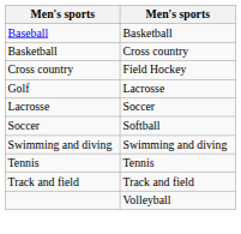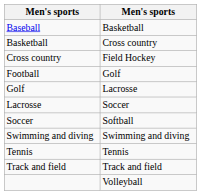+ row: Football | Golf
